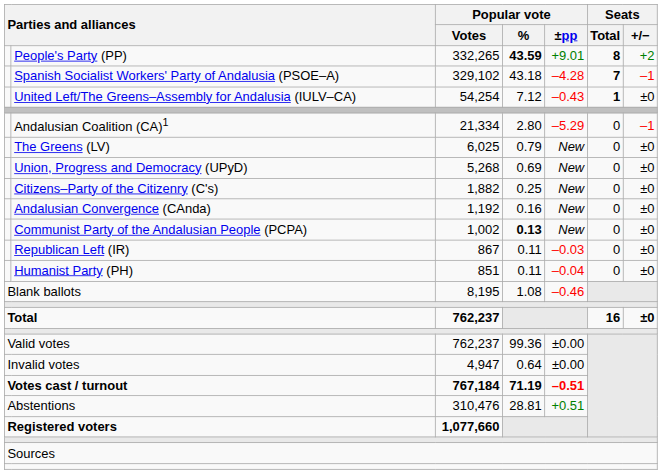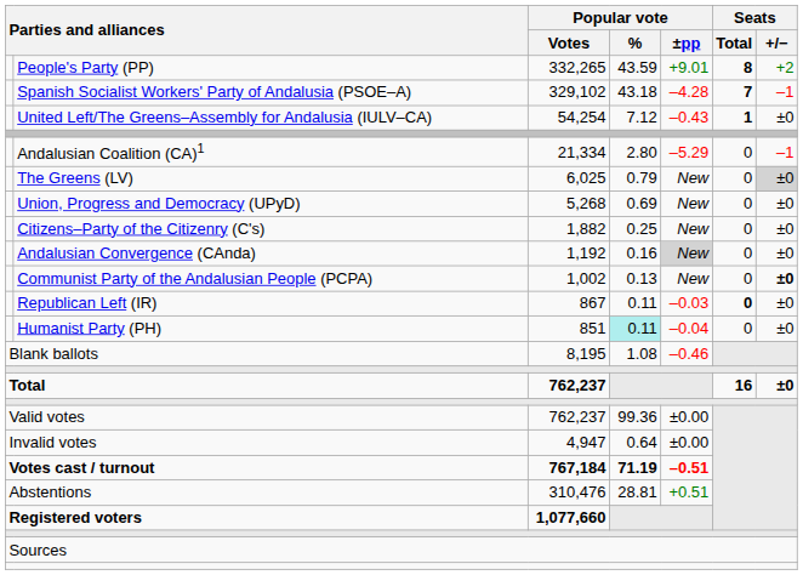People's Party (PP) | Popular vote / %: bold -> normal
The Greens (LV) | Seats / +/−: no background -> lightgrey background
Andalusian Convergence (CAnda) | Popular vote / ±pp: no background -> lightgrey background
Communist Party of the Andalusian People (PCPA) | Popular vote / %: bold -> normal
Communist Party of the Andalusian People (PCPA) | Seats / +/−: normal -> bold
Republican Left (IR) | Seats / Total: normal -> bold
Humanist Party (PH) | Popular vote / %: no background -> paleturquoise background
